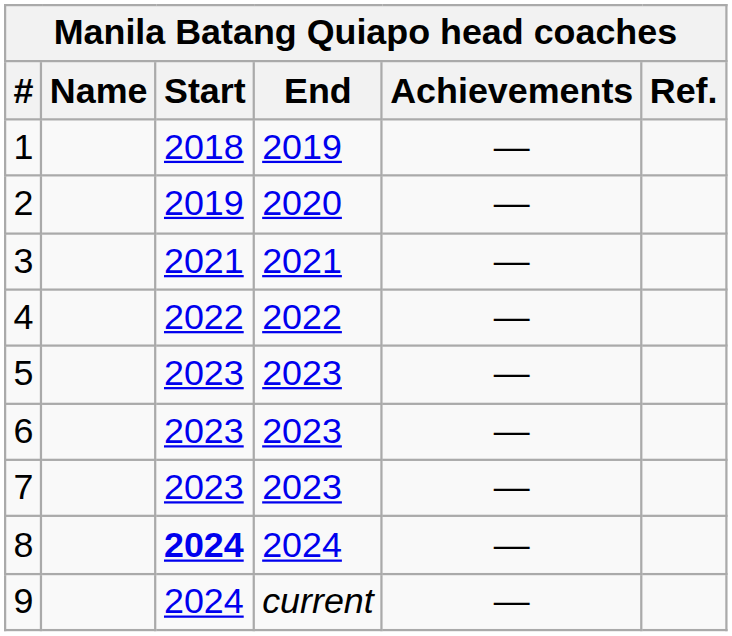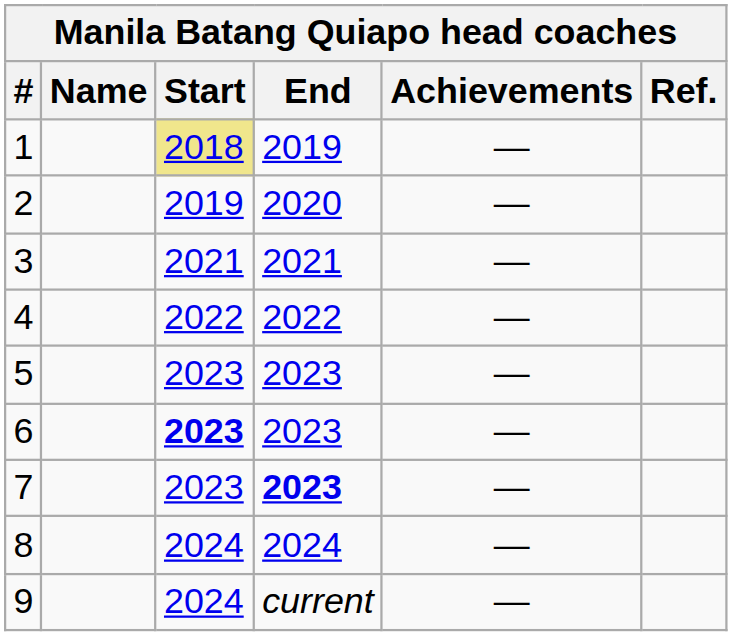1 | Start: no background -> khaki background
6 | Start: normal -> bold
7 | End: normal -> bold
8 | Start: bold -> normal
